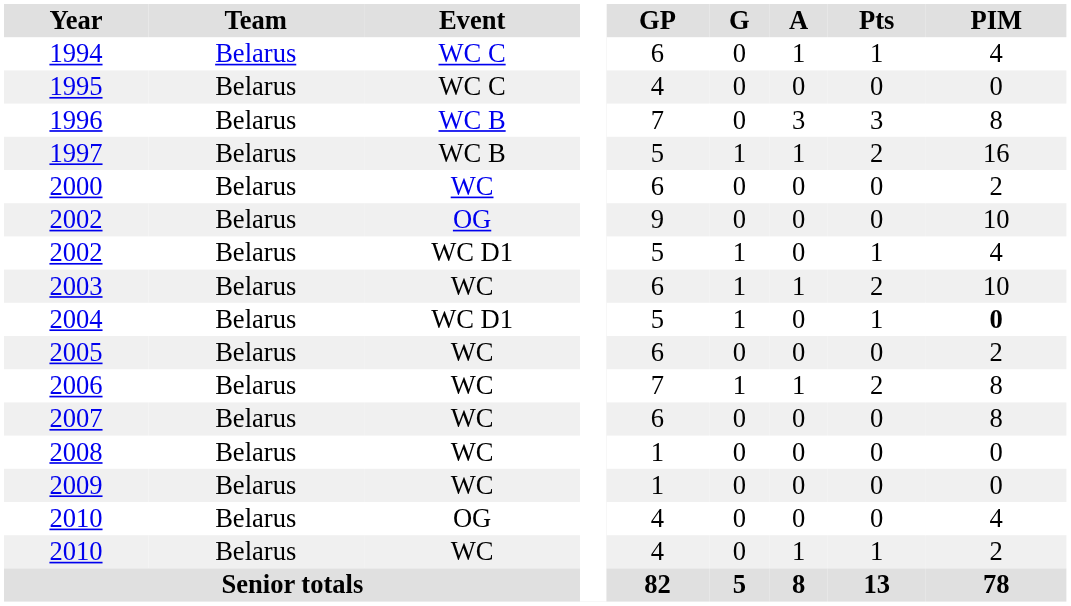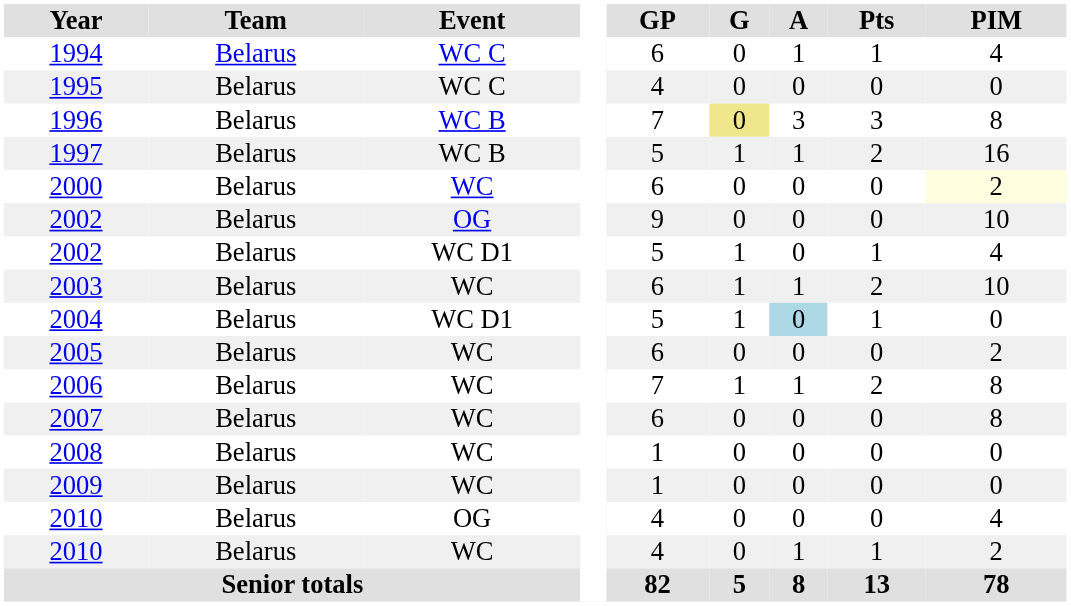1996 | G: no background -> khaki background
2000 | PIM: no background -> lightyellow background
2004 | A: no background -> lightblue background
2004 | PIM: bold -> normal
